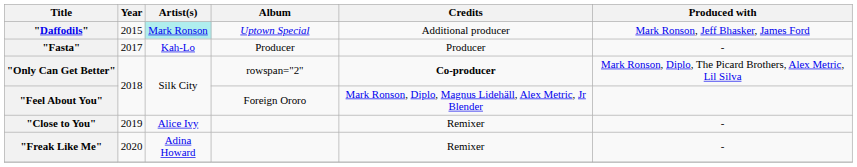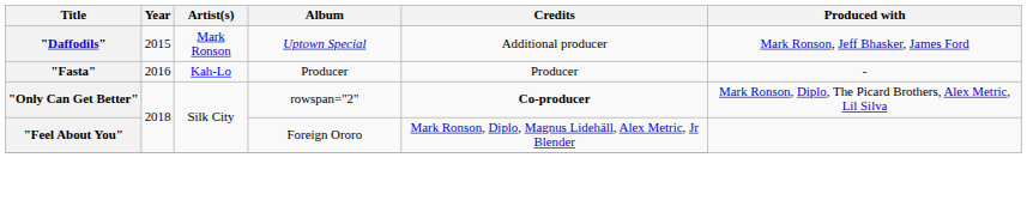"Daffodils" | Artist(s): paleturquoise background -> no background
"Fasta" | Year: 2017 -> 2016
- row: "Close to You" | 2019 | Alice Ivy | Remixer | -
- row: "Freak Like Me" | 2020 | Adina Howard | Remixer | -
